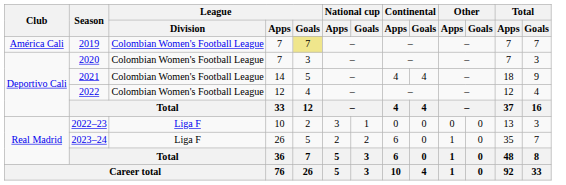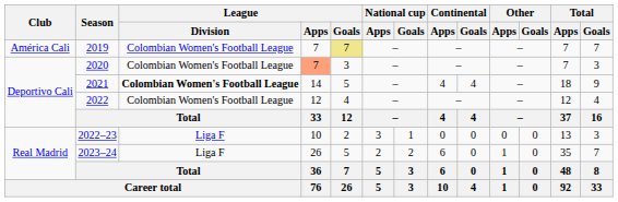2020 | League / Apps: no background -> lightsalmon background
2021 | League / Division: normal -> bold
